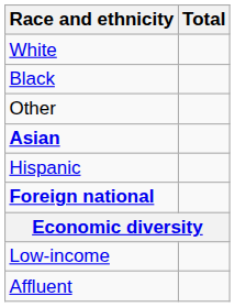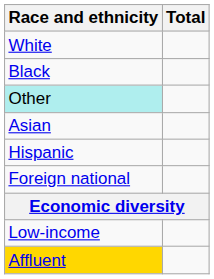Other | Race and ethnicity: no background -> paleturquoise background
Asian | Race and ethnicity: bold -> normal
Foreign national | Race and ethnicity: bold -> normal
Affluent | Race and ethnicity: no background -> gold background
